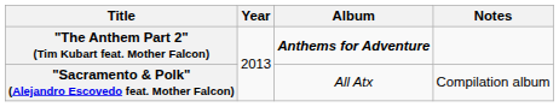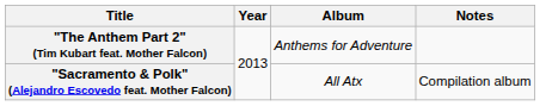"The Anthem Part 2" (Tim Kubart feat. Mother Falcon) | Album: bold -> normal
